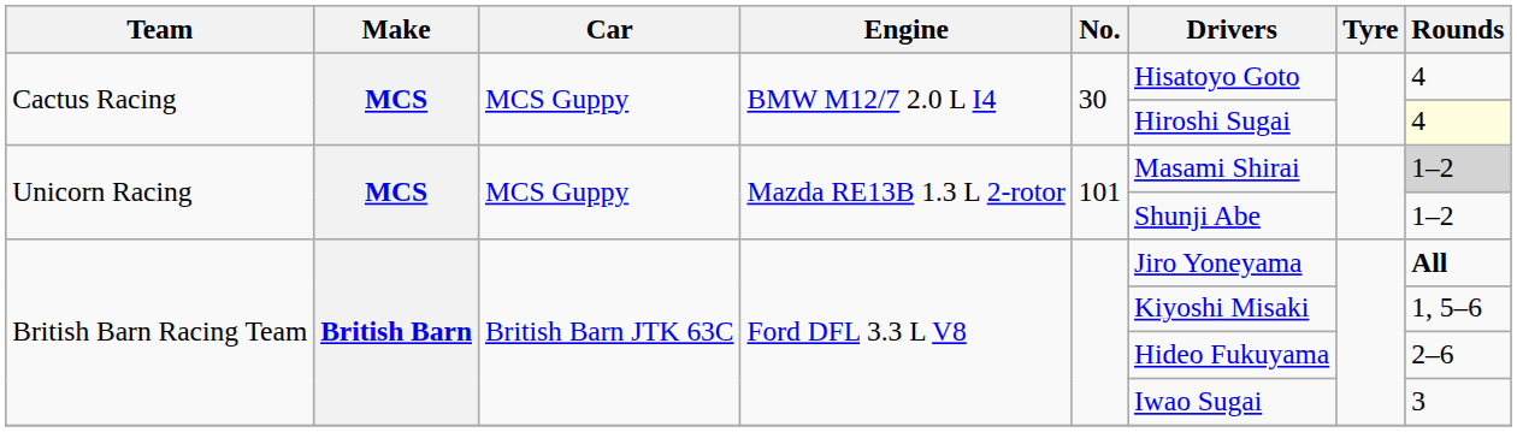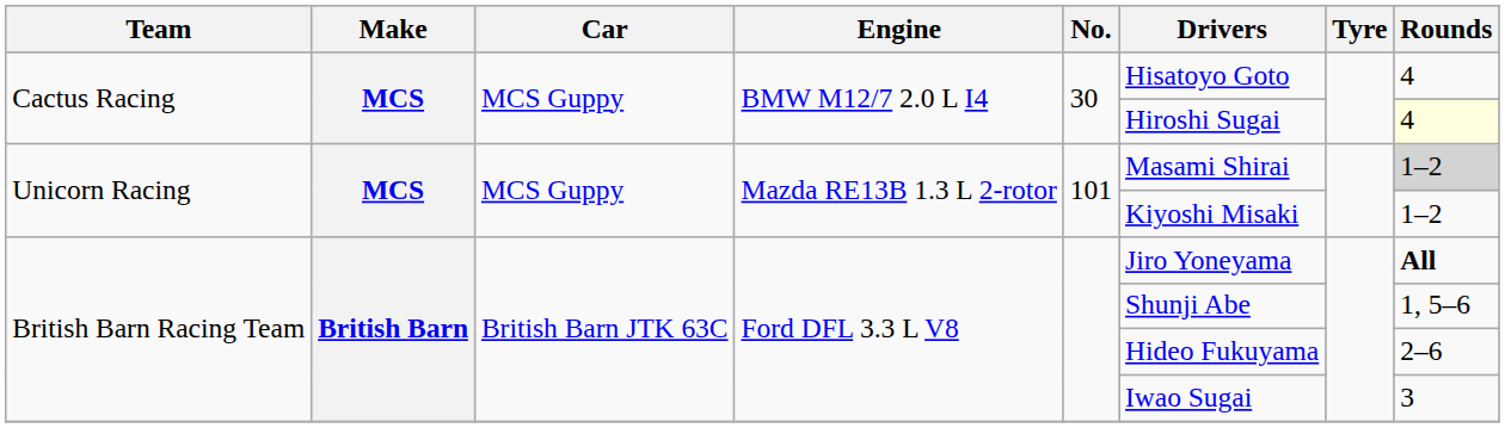row 5 | Drivers: Shunji Abe -> Kiyoshi Misaki
row 7 | Drivers: Kiyoshi Misaki -> Shunji Abe
